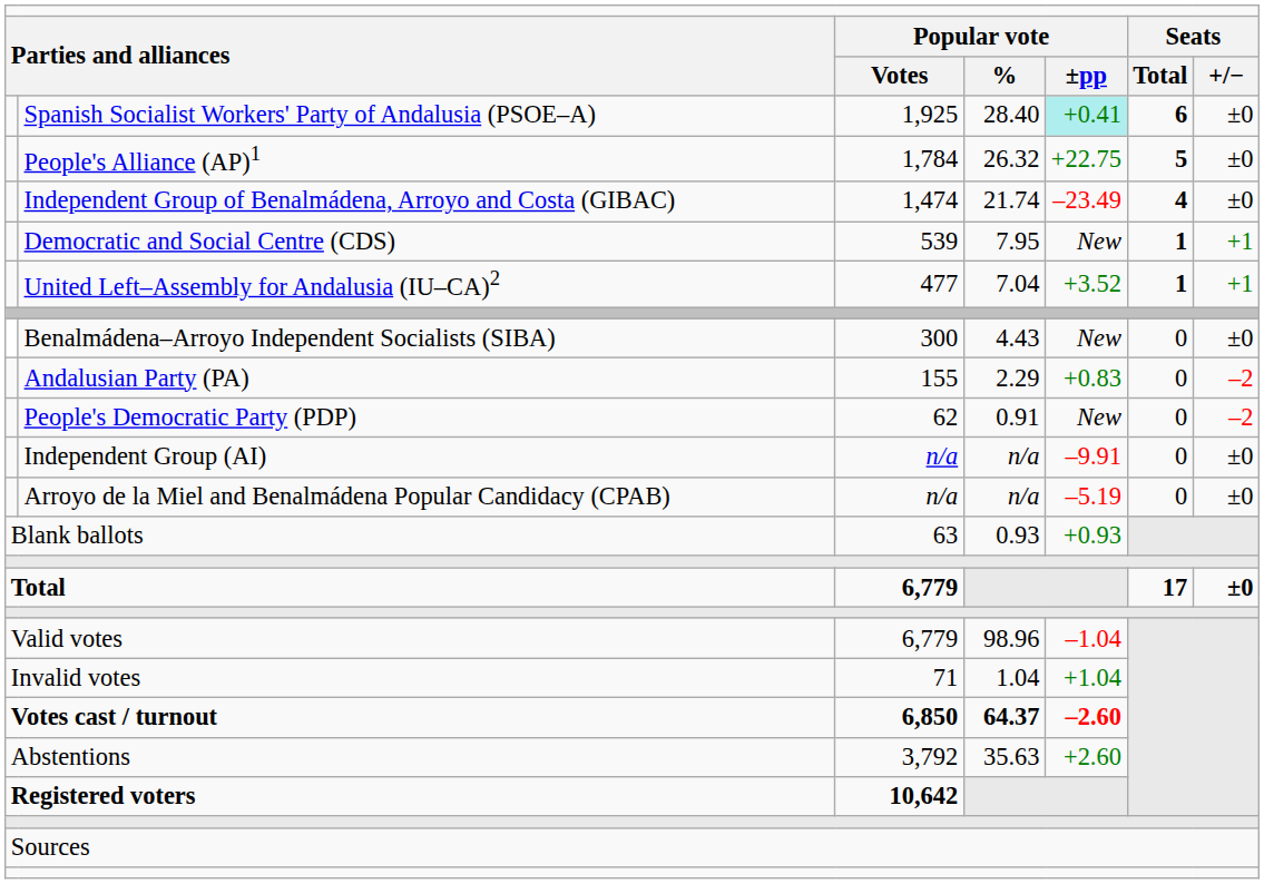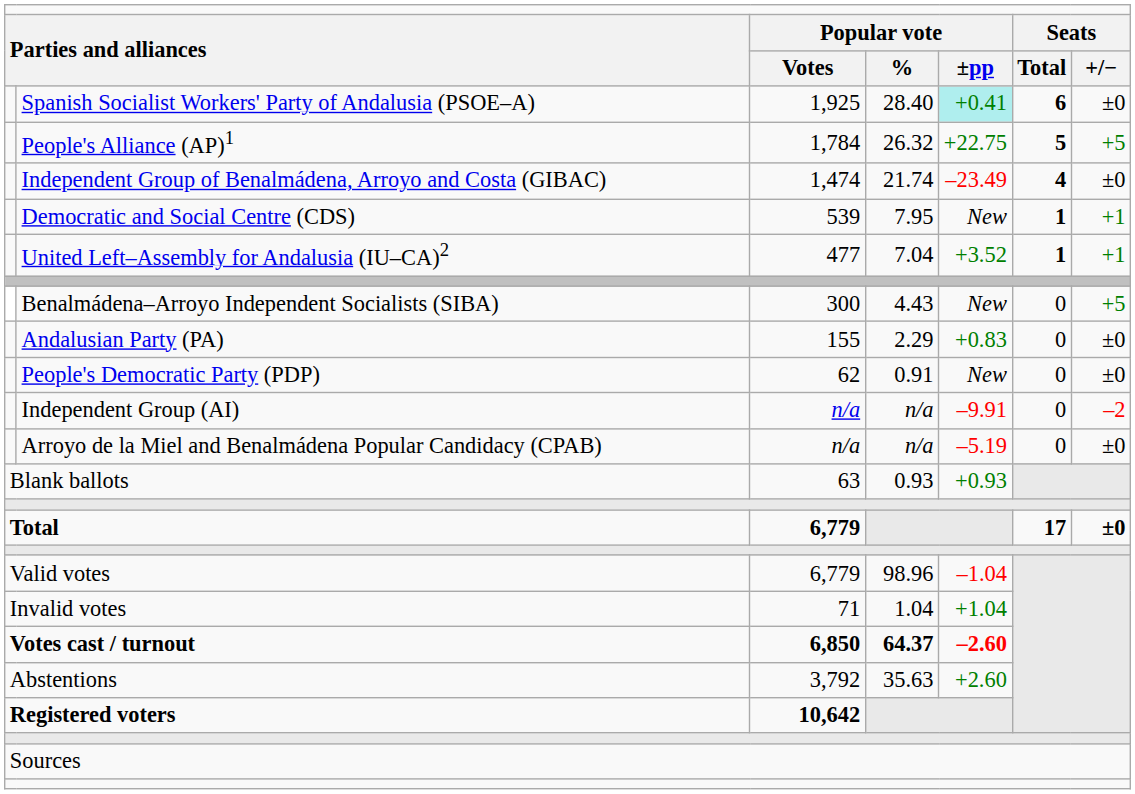People's Alliance (AP)1 | column 7: ±0 -> +5
Benalmádena–Arroyo Independent Socialists (SIBA) | column 7: ±0 -> +5
Andalusian Party (PA) | column 7: –2 -> ±0
People's Democratic Party (PDP) | column 7: –2 -> ±0
Independent Group (AI) | column 7: ±0 -> –2
